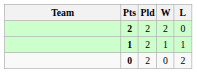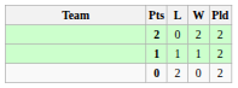columns swapped: Pld <-> L
